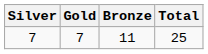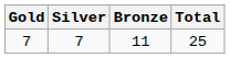columns swapped: Gold <-> Silver
